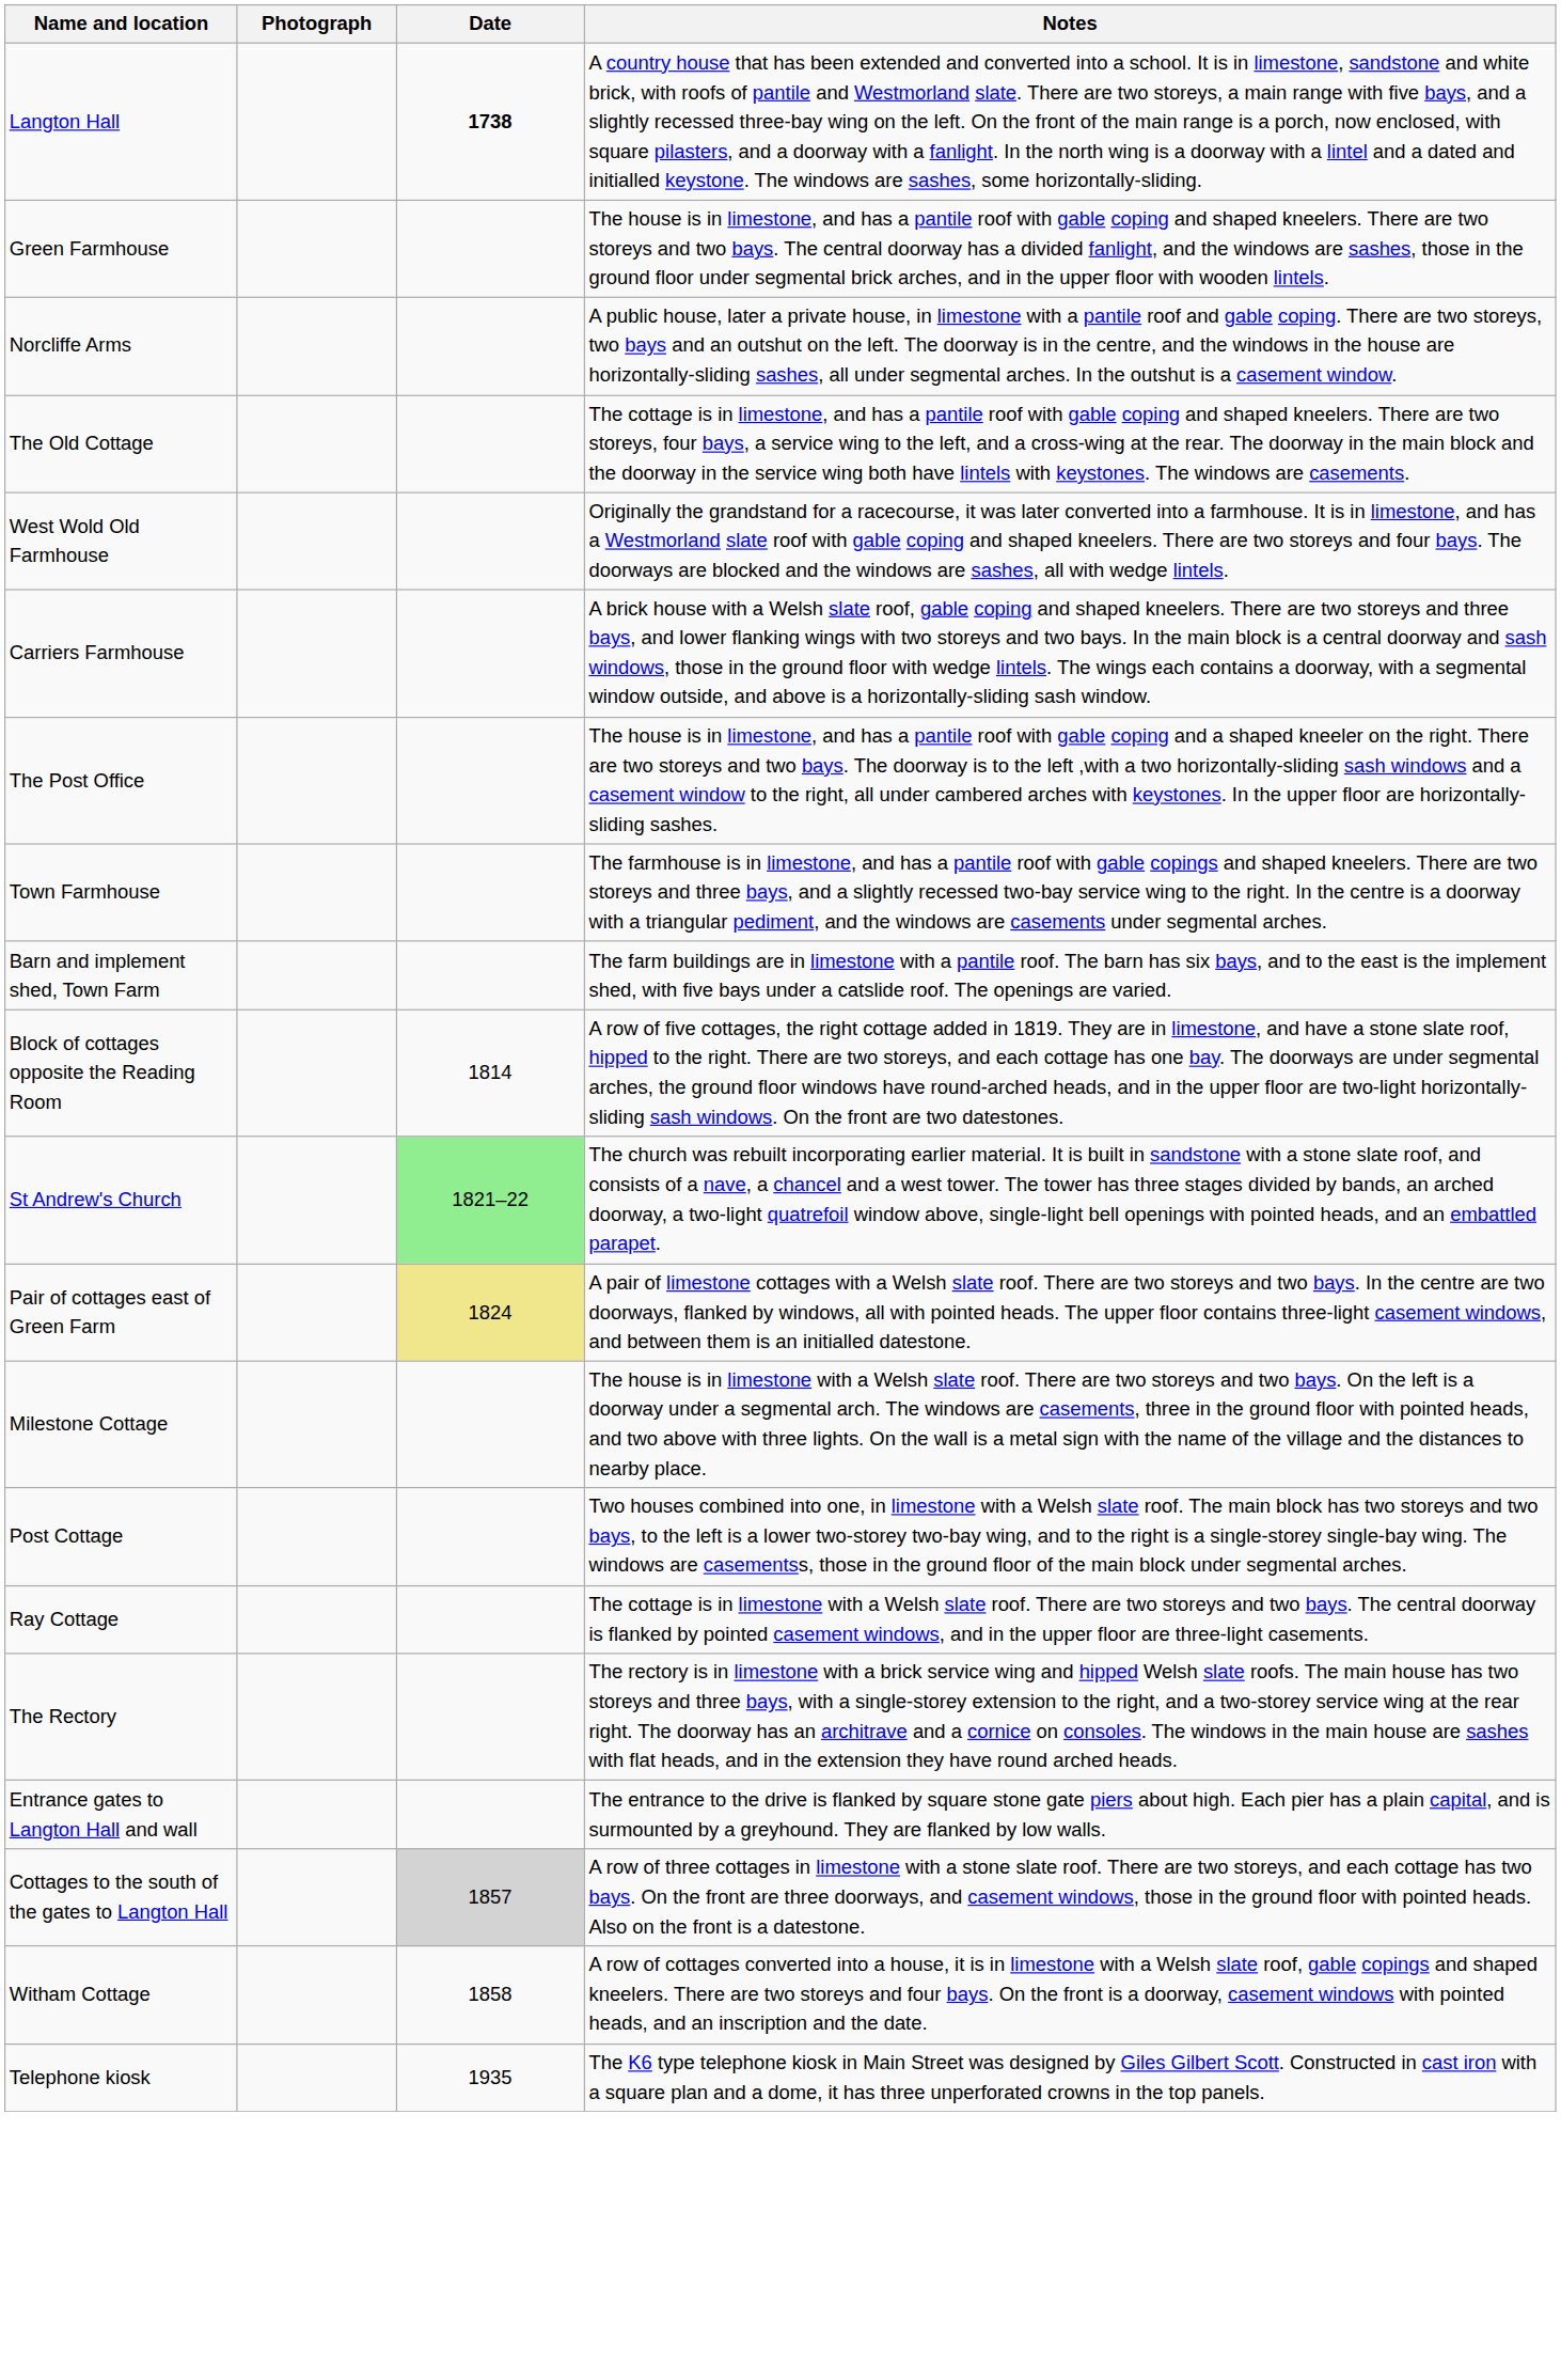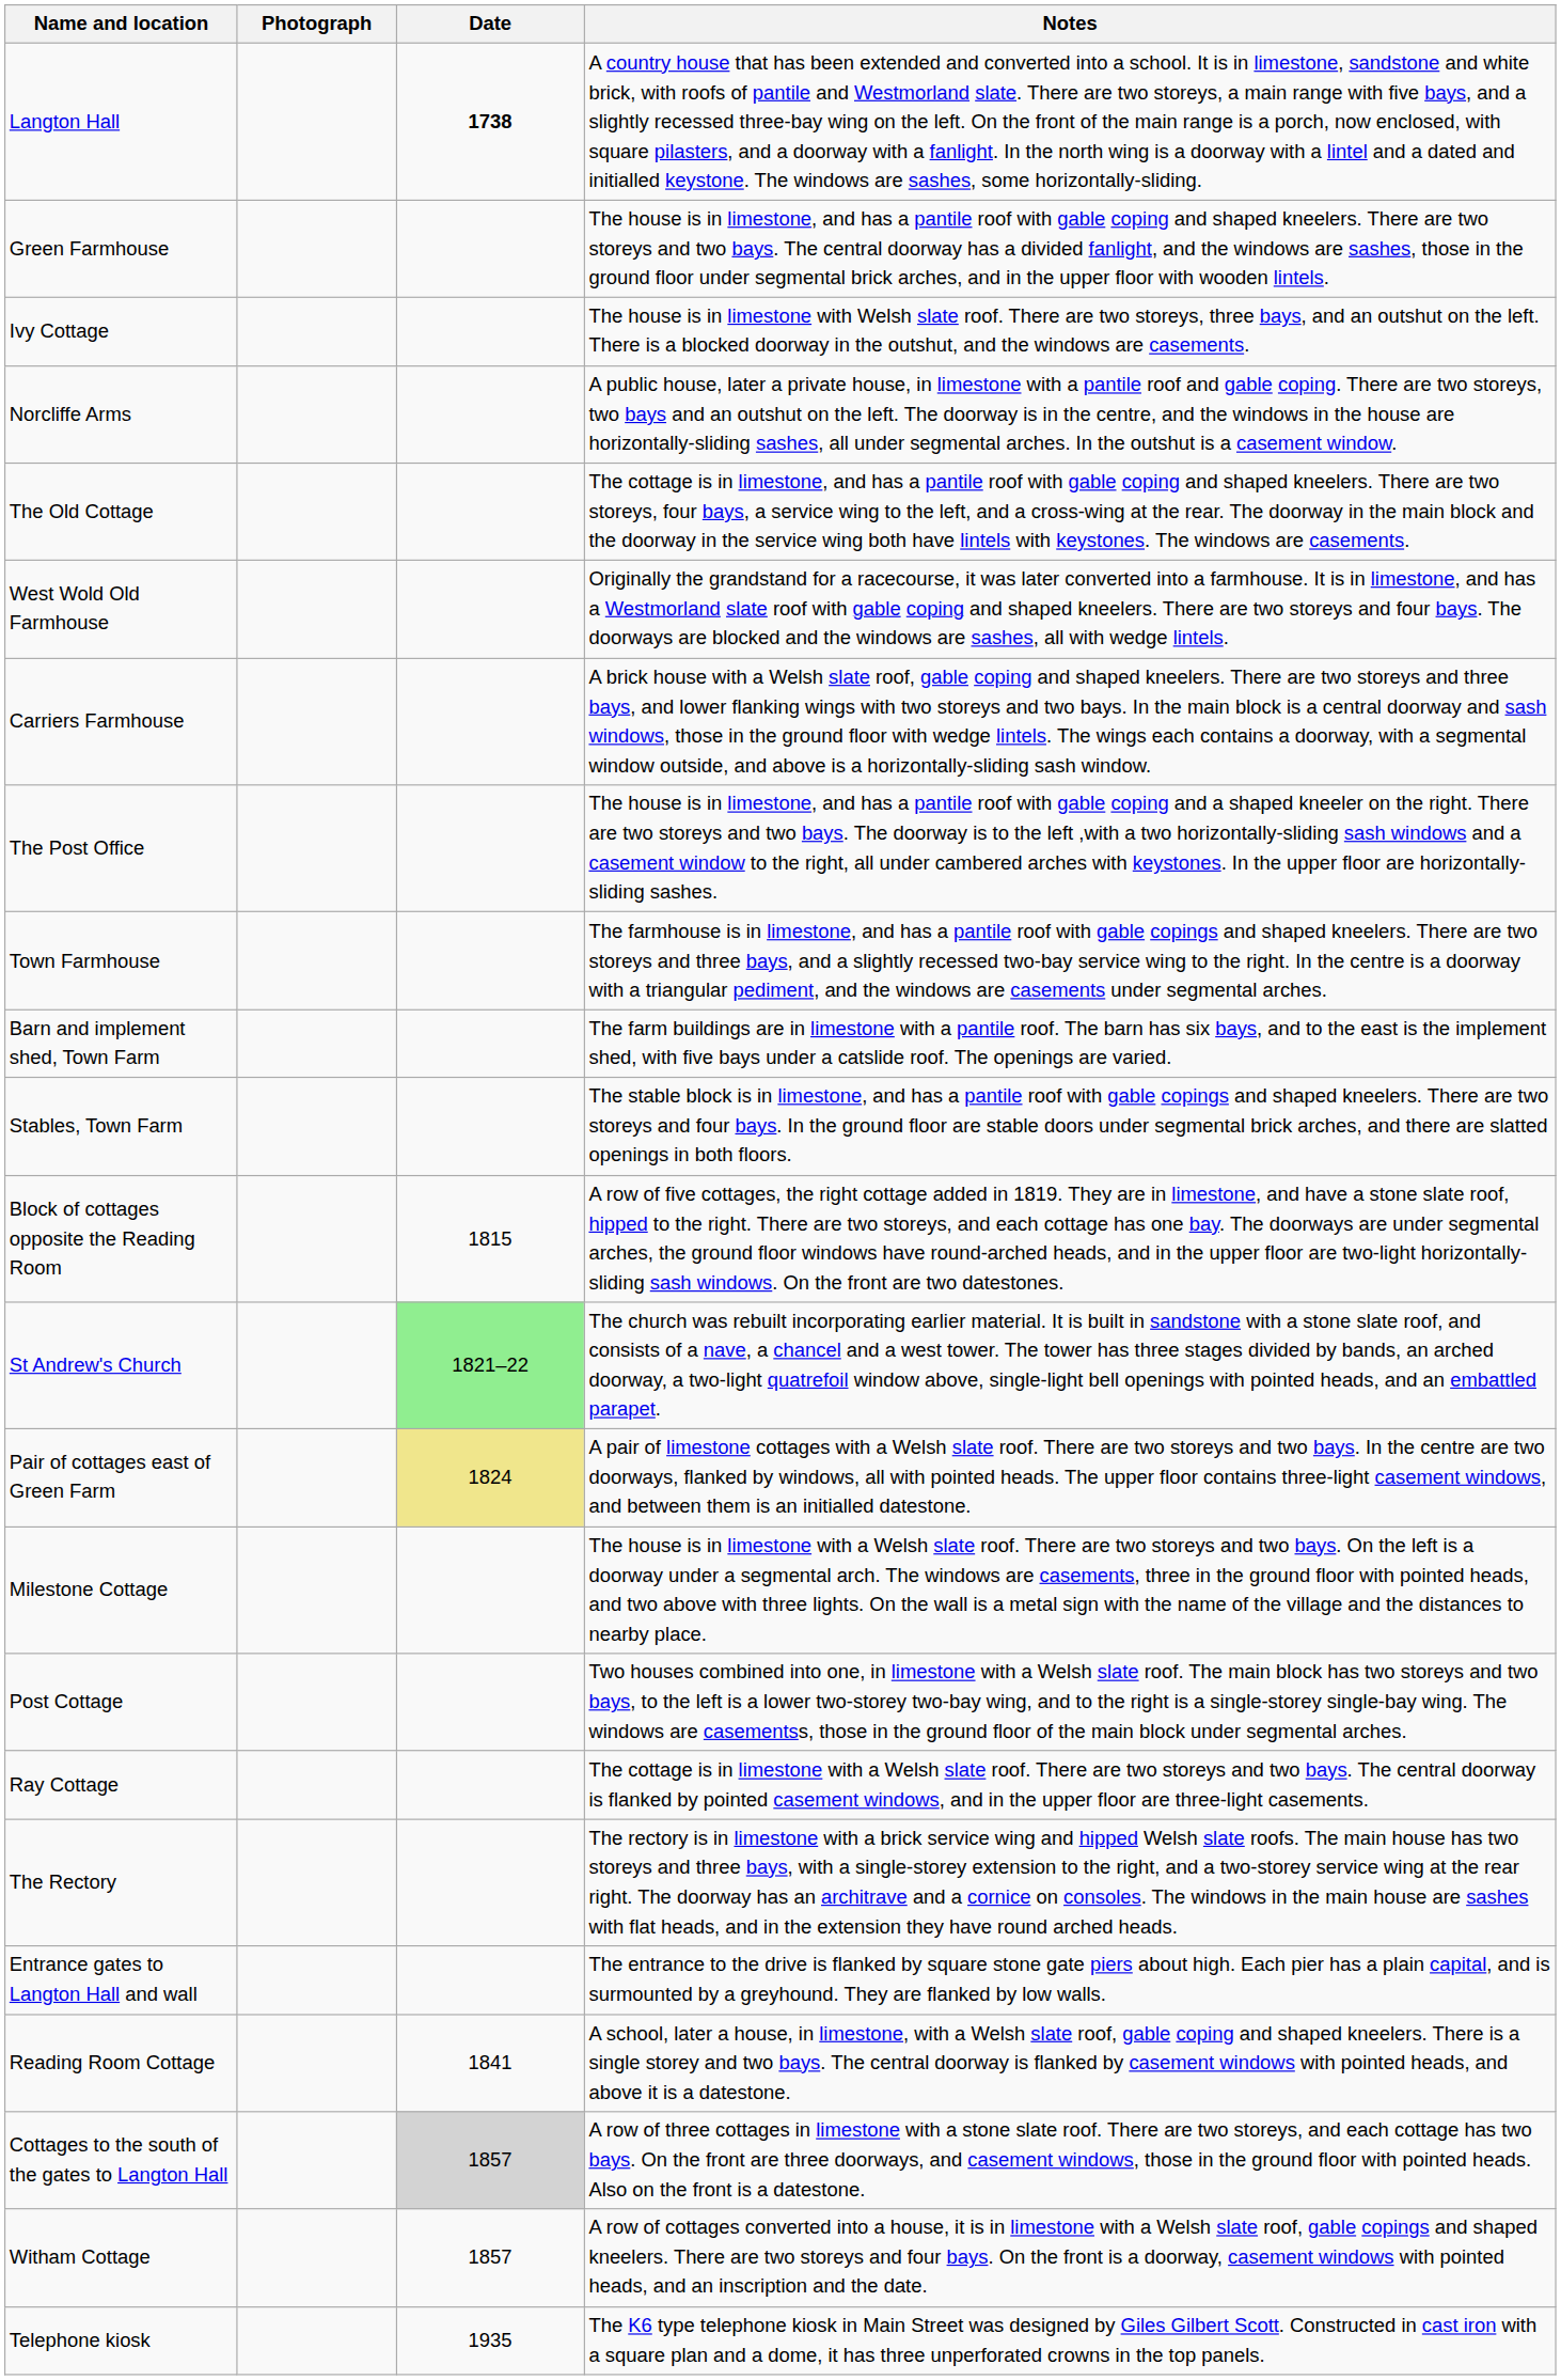+ row: Ivy Cottage | The house is in limestone with Welsh slate roof. There are two storeys, three bays, and an outshut on the left. There is a blocked doorway in the outshut, and the windows are casements.
+ row: Stables, Town Farm | The stable block is in limestone, and has a pantile roof with gable copings and shaped kneelers. There are two storeys and four bays. In the ground floor are stable doors under segmental brick arches, and there are slatted openings in both floors.
Block of cottages opposite the Reading Room | Date: 1814 -> 1815
+ row: Reading Room Cottage | 1841 | A school, later a house, in limestone, with a Welsh slate roof, gable coping and shaped kneelers. There is a single storey and two bays. The central doorway is flanked by casement windows with pointed heads, and above it is a datestone.
Witham Cottage | Date: 1858 -> 1857
